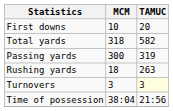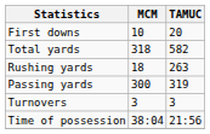rows swapped: Rushing yards <-> Passing yards
Turnovers | TAMUC: lightyellow background -> no background
